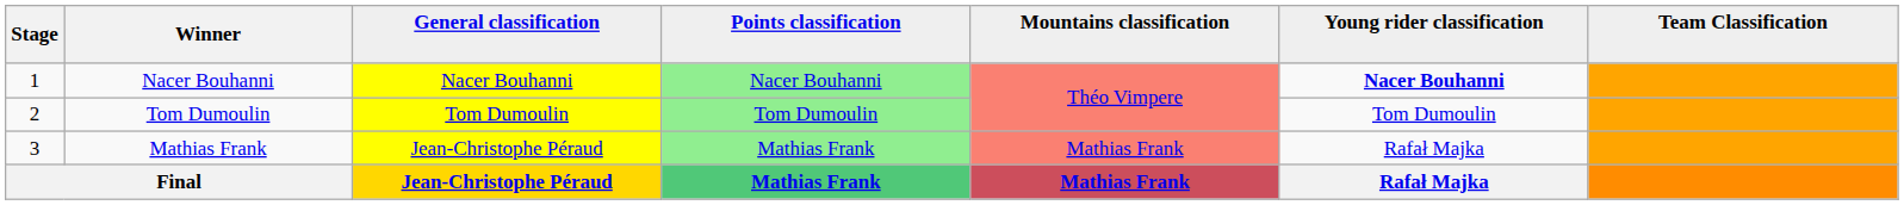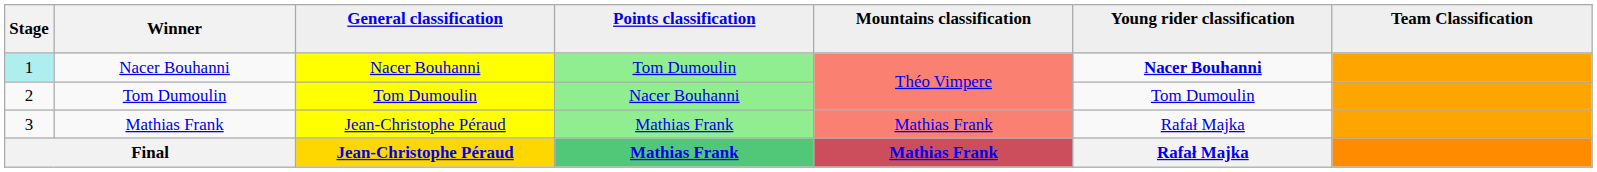row 2 | Stage: no background -> paleturquoise background
row 2 | Points classification: Nacer Bouhanni -> Tom Dumoulin
row 3 | Points classification: Tom Dumoulin -> Nacer Bouhanni
